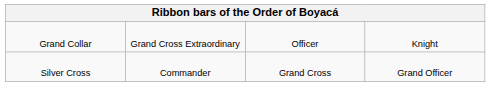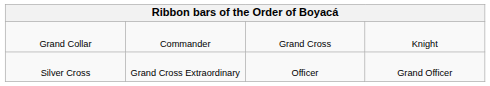Grand Collar | column 2: Grand Cross Extraordinary -> Commander
Grand Collar | column 3: Officer -> Grand Cross
Silver Cross | column 2: Commander -> Grand Cross Extraordinary
Silver Cross | column 3: Grand Cross -> Officer
